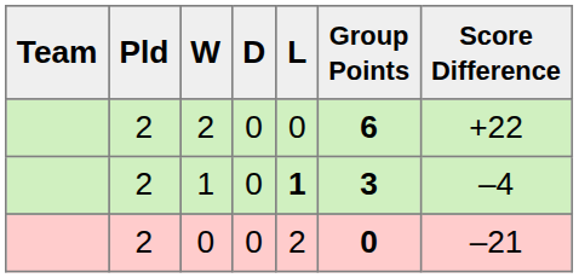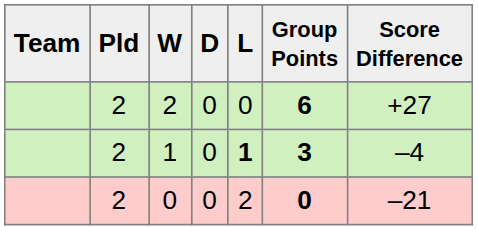row 2 | Score Difference: +22 -> +27
